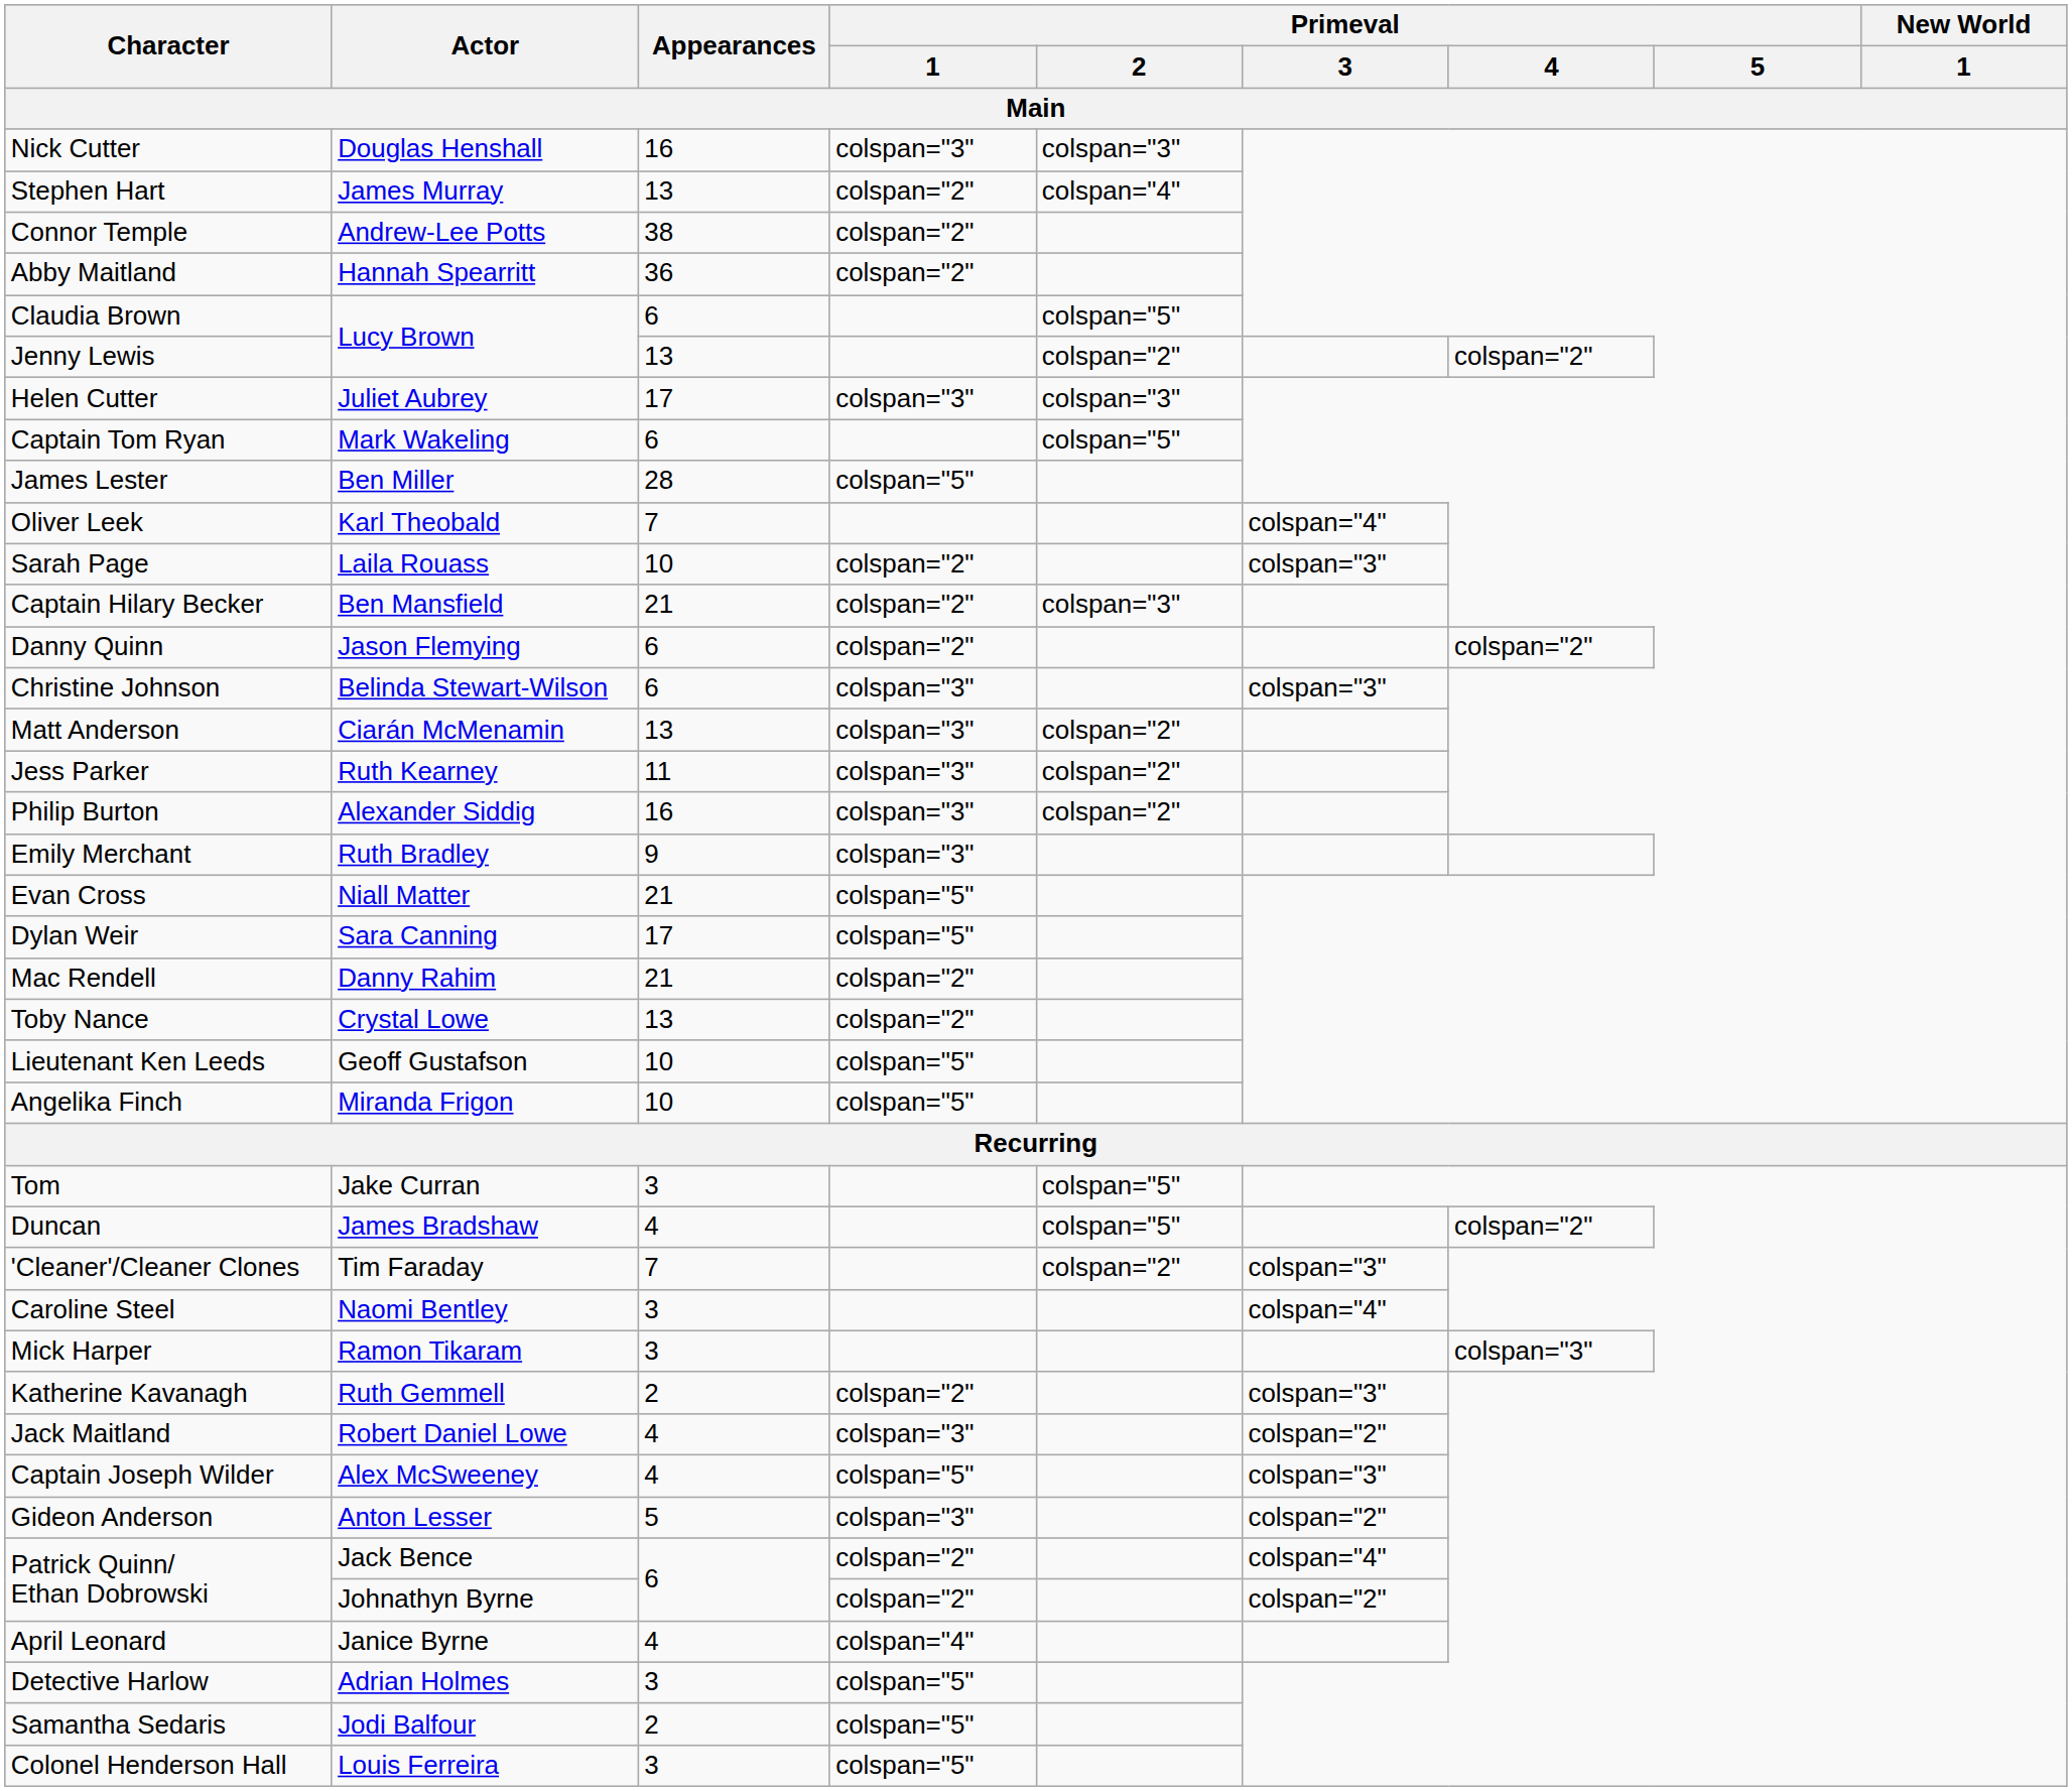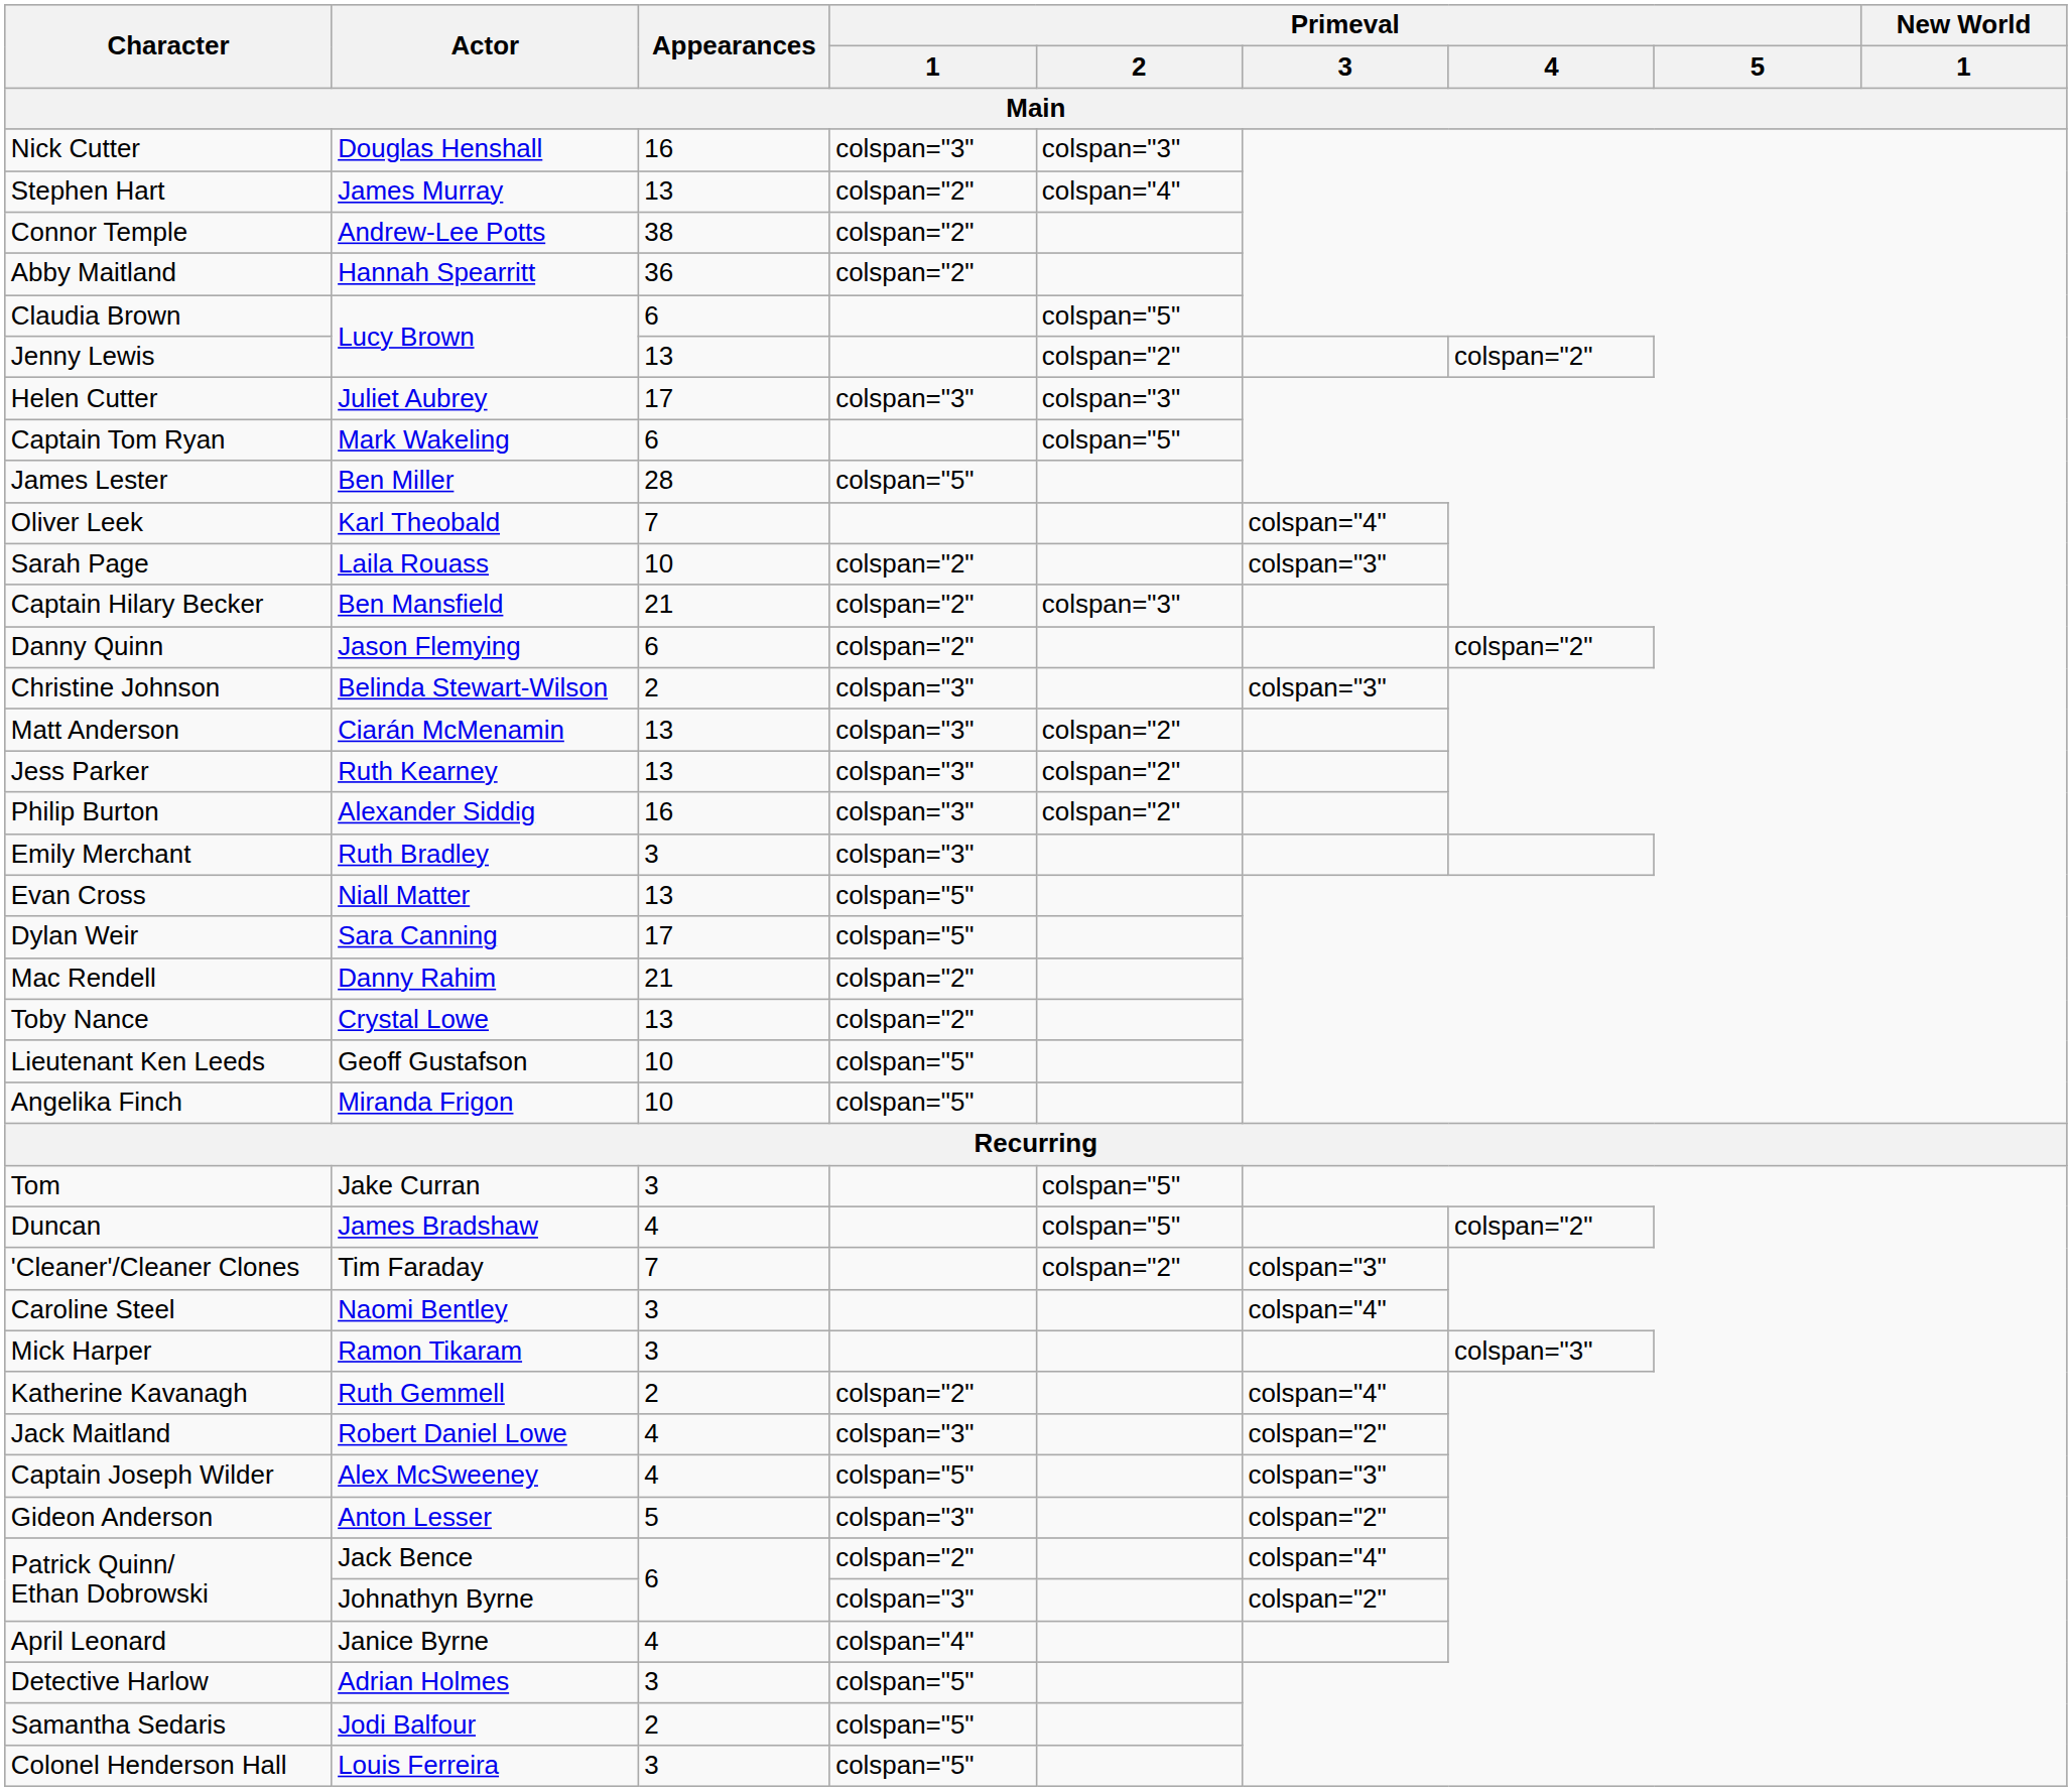Christine Johnson | Appearances: 6 -> 2
Jess Parker | Appearances: 11 -> 13
Emily Merchant | Appearances: 9 -> 3
Evan Cross | Appearances: 21 -> 13
Katherine Kavanagh | Primeval / 3: colspan="3" -> colspan="4"
Patrick Quinn/ Ethan Dobrowski / Johnathyn Byrne | Primeval / 1: colspan="2" -> colspan="3"
